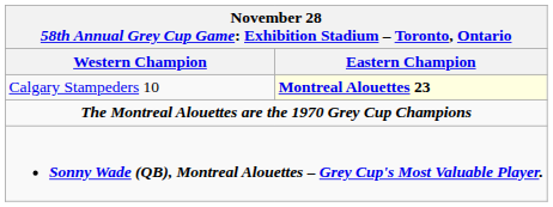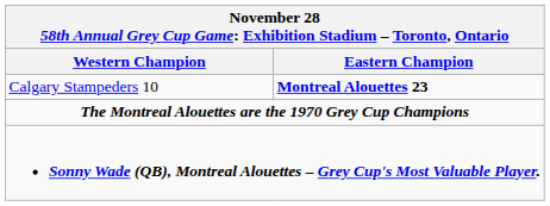Calgary Stampeders 10 | Eastern Champion: lightyellow background -> no background
